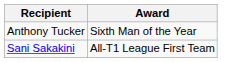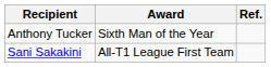+ column: Ref.
